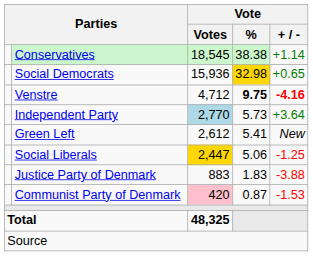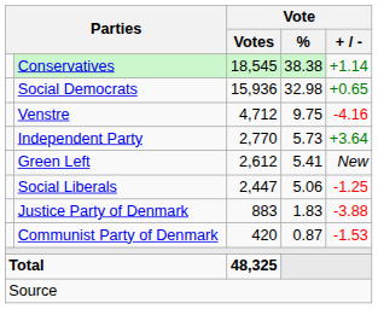Social Democrats | Vote / %: gold background -> no background
Venstre | Vote / %: bold -> normal
Venstre | Vote / + / -: bold -> normal
Independent Party | Vote / Votes: lightblue background -> no background
Social Liberals | Vote / Votes: gold background -> no background
Communist Party of Denmark | Vote / Votes: pink background -> no background
